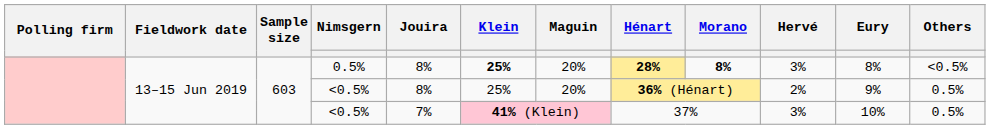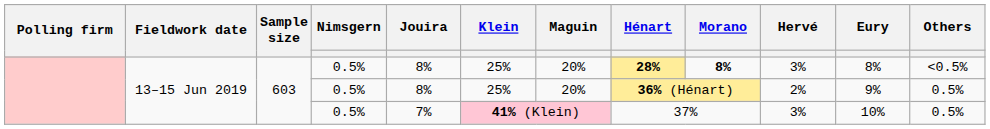row 3 | Klein: bold -> normal
row 4 | Nimsgern: <0.5% -> 0.5%
row 5 | Nimsgern: <0.5% -> 0.5%
